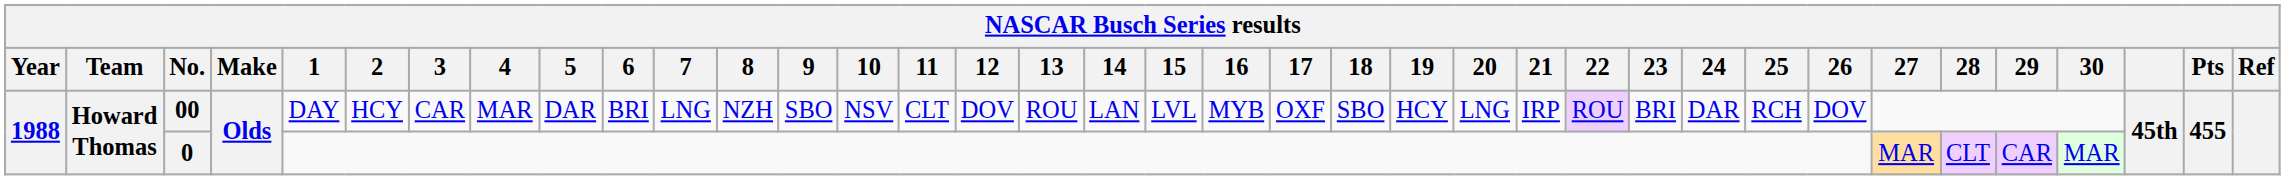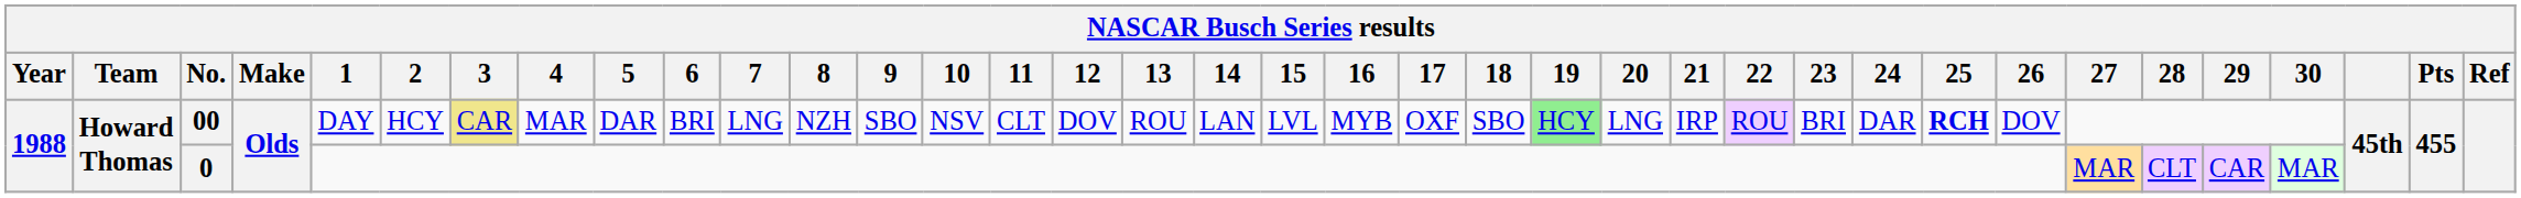00 | 3: no background -> khaki background
00 | 19: no background -> lightgreen background
00 | 25: normal -> bold
